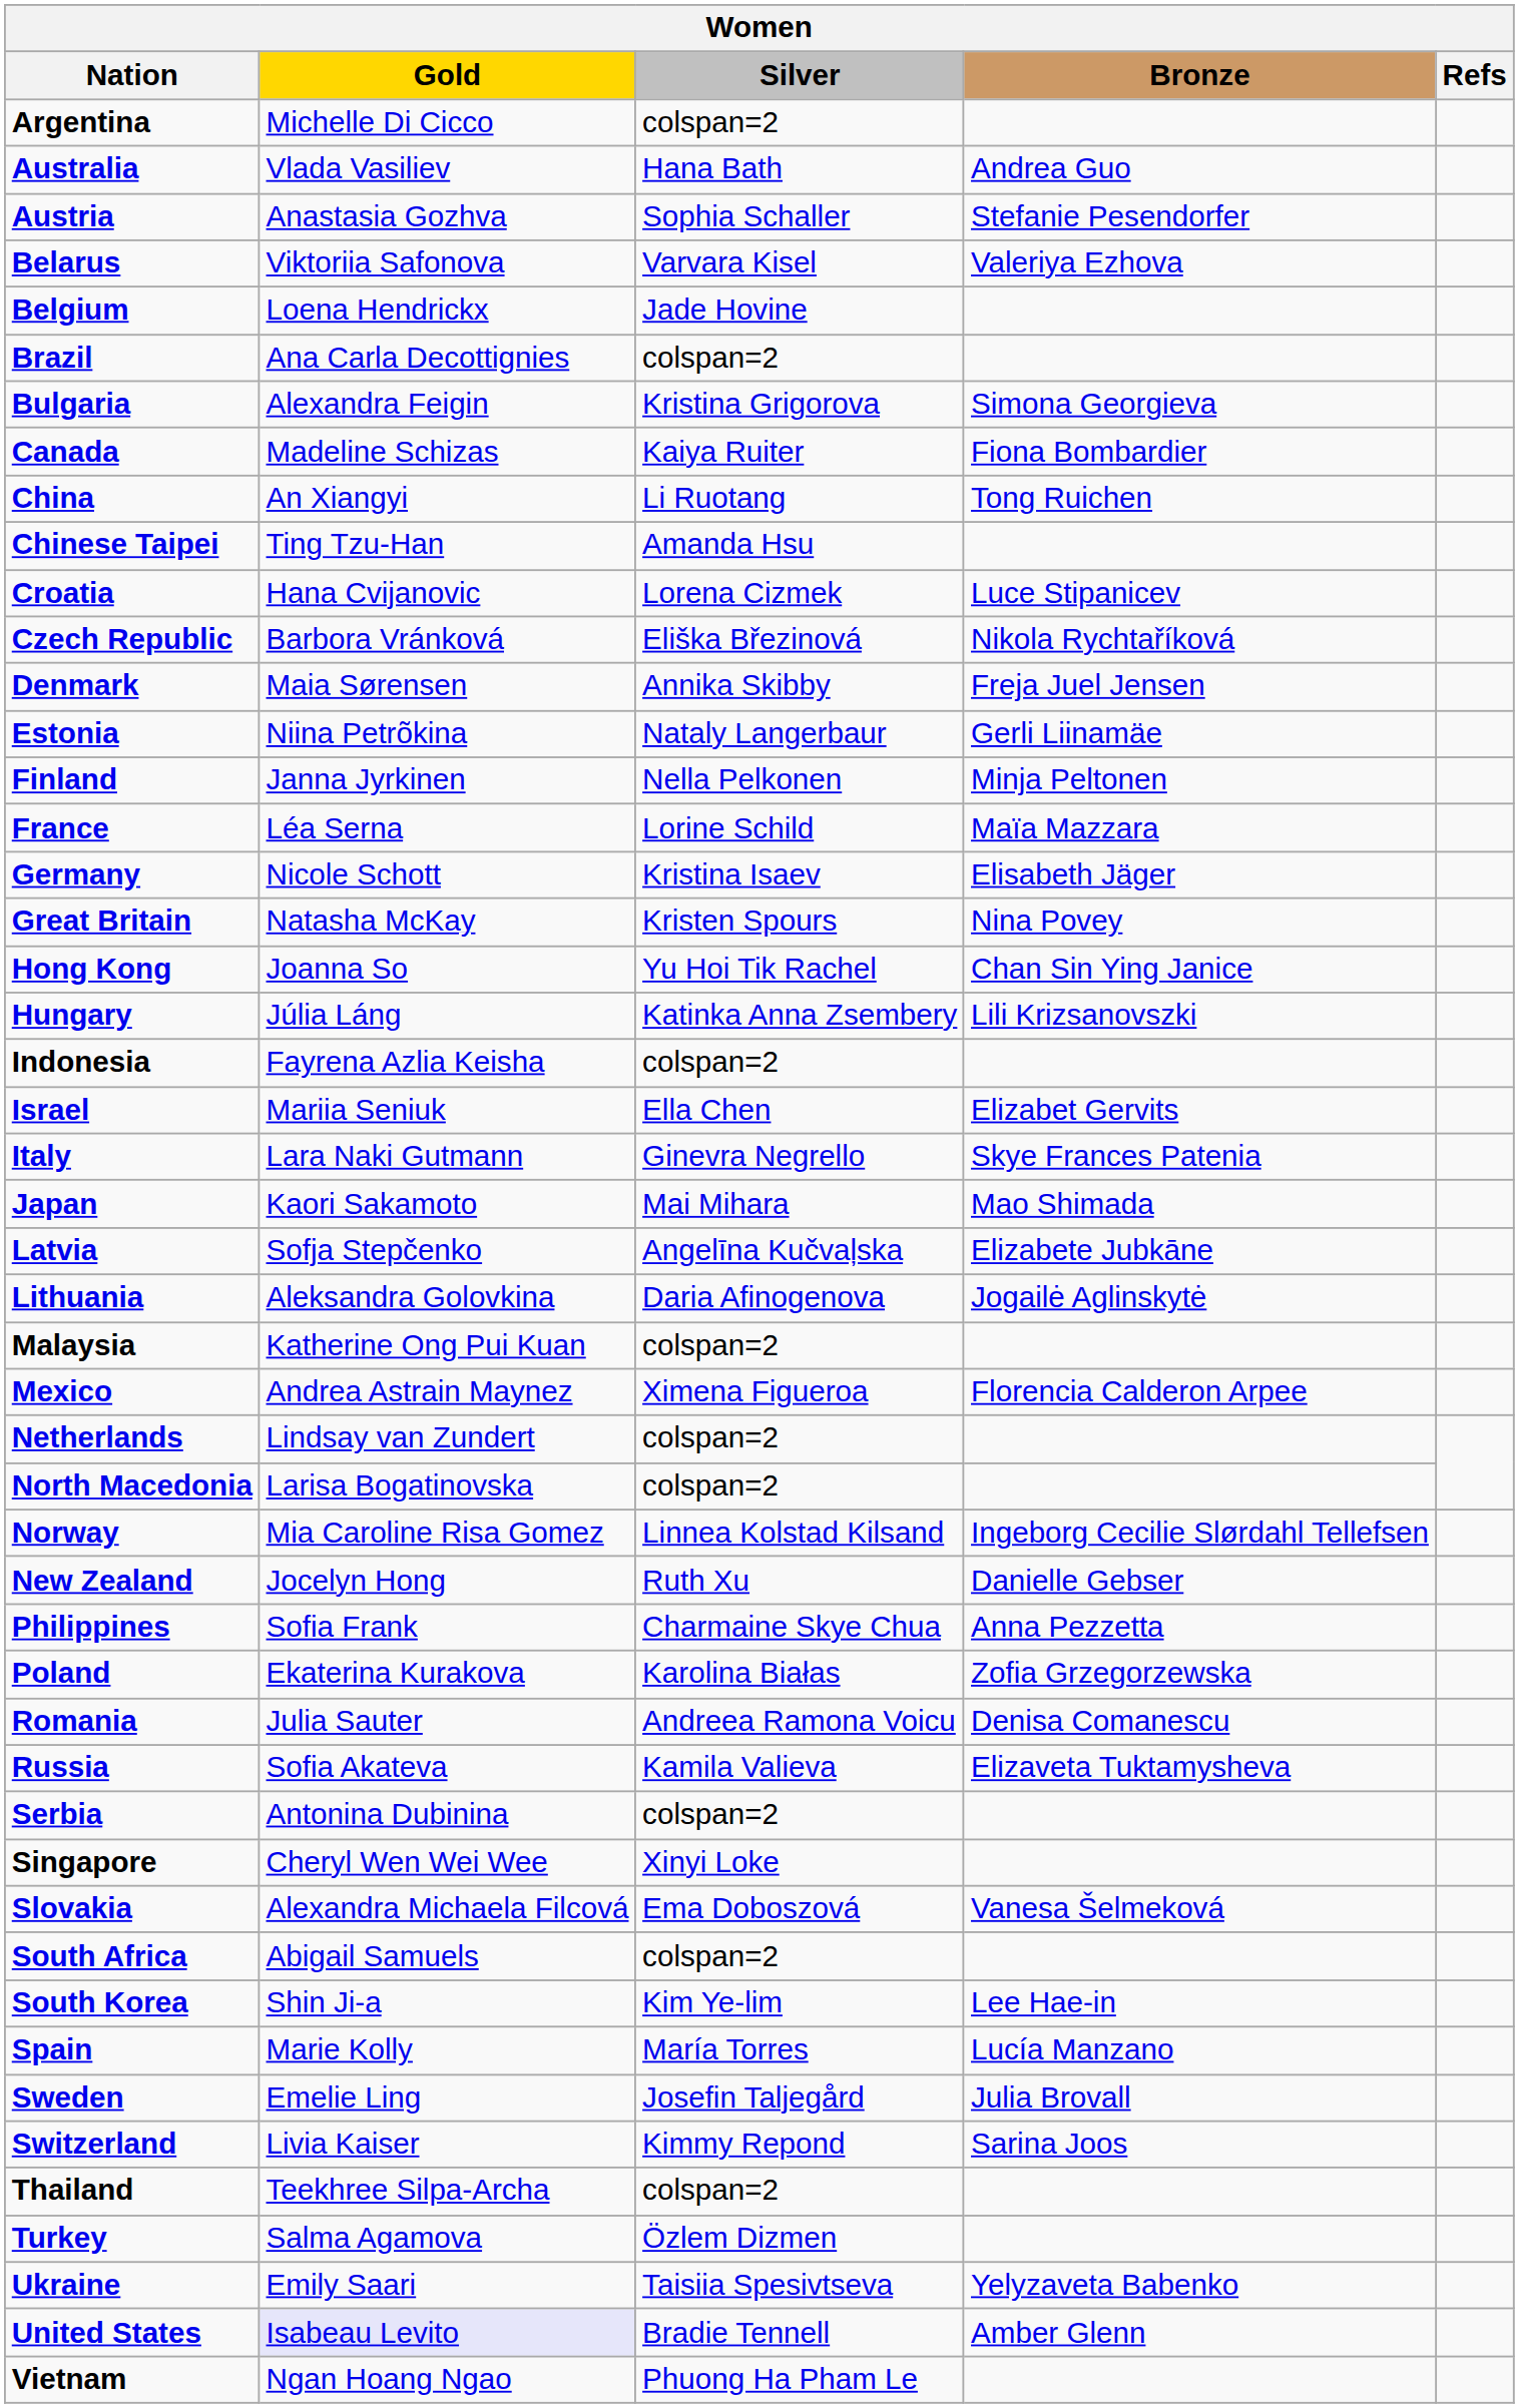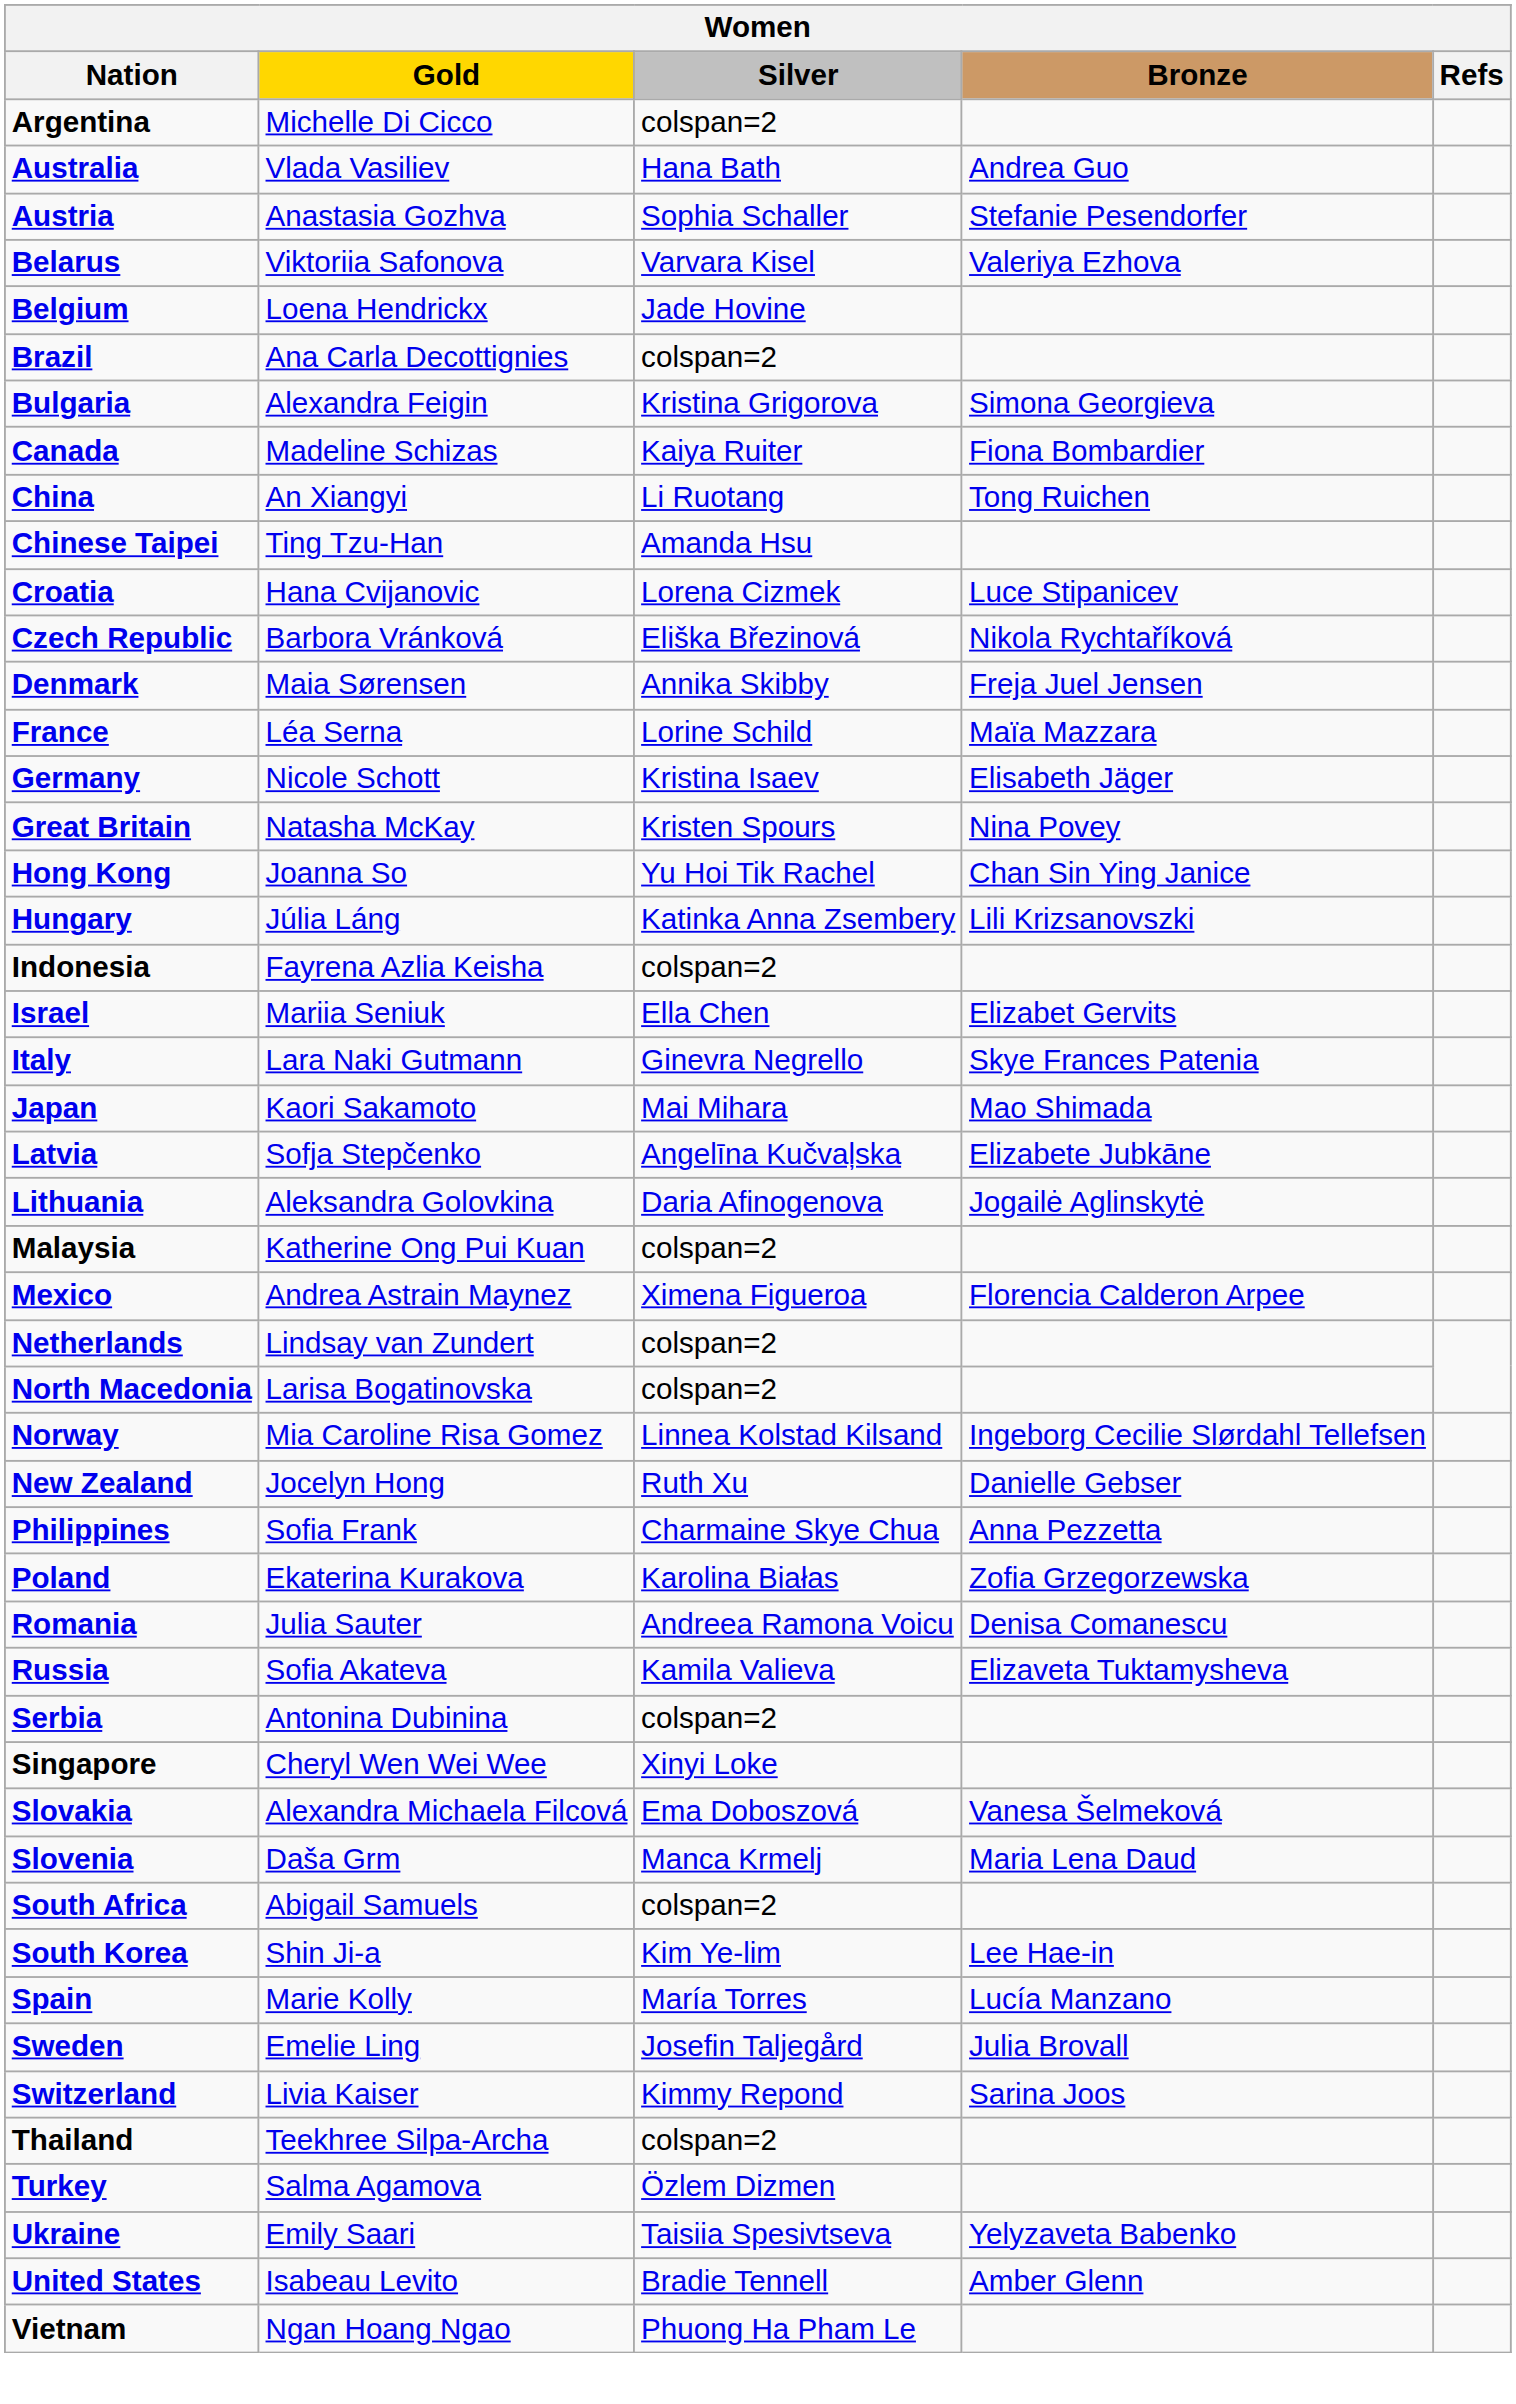- row: Estonia | Niina Petrõkina | Nataly Langerbaur | Gerli Liinamäe
- row: Finland | Janna Jyrkinen | Nella Pelkonen | Minja Peltonen
+ row: Slovenia | Daša Grm | Manca Krmelj | Maria Lena Daud
United States | Gold: lavender background -> no background
